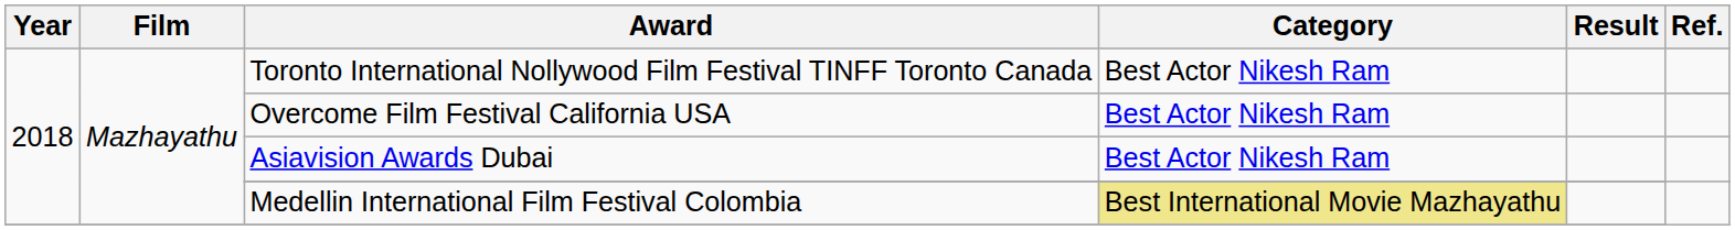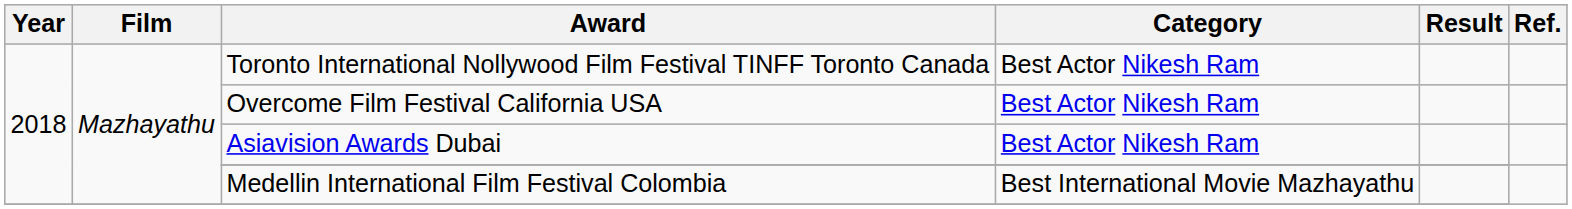Medellin International Film Festival Colombia | Category: khaki background -> no background
